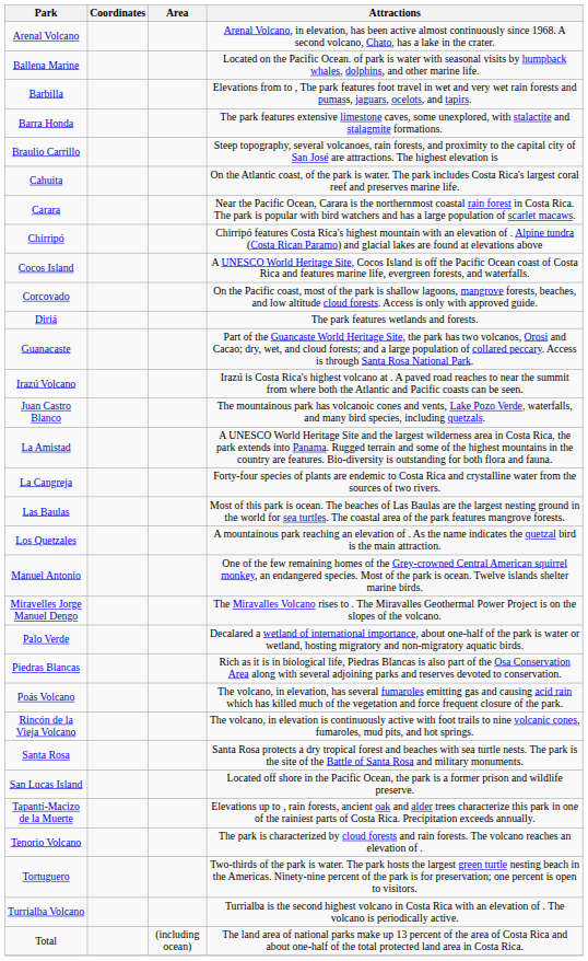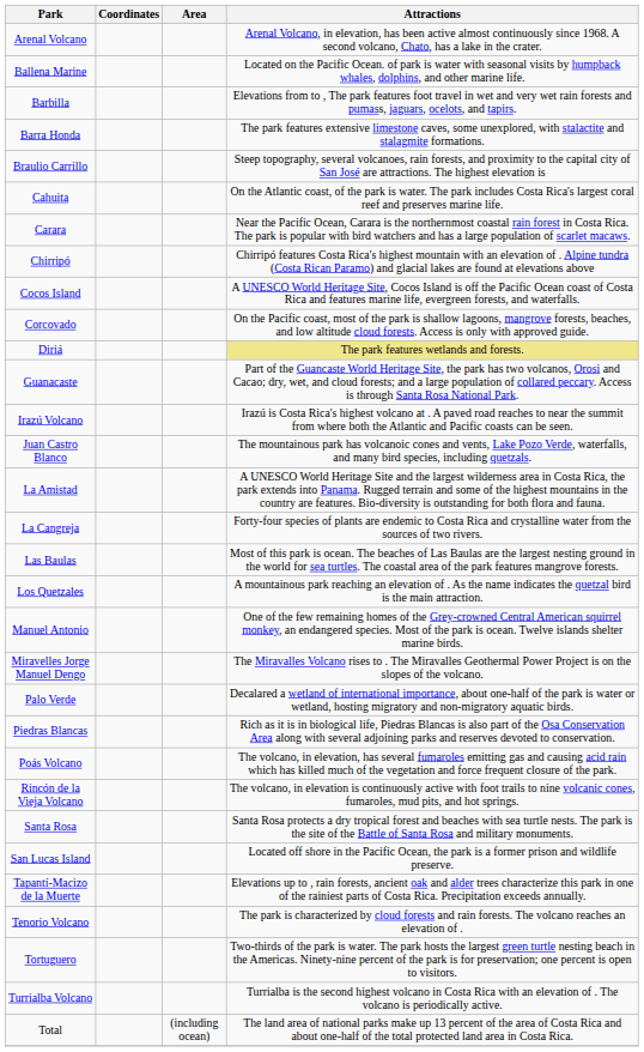Diriá | Attractions: no background -> khaki background
